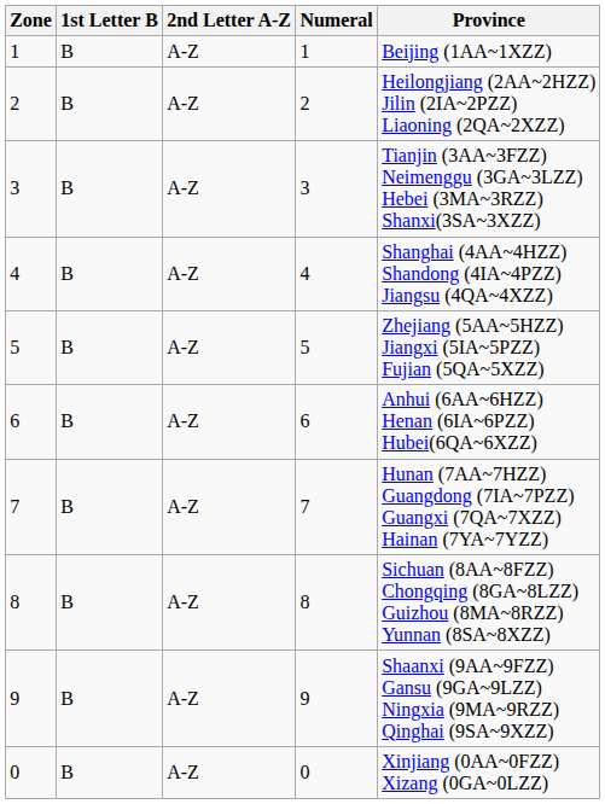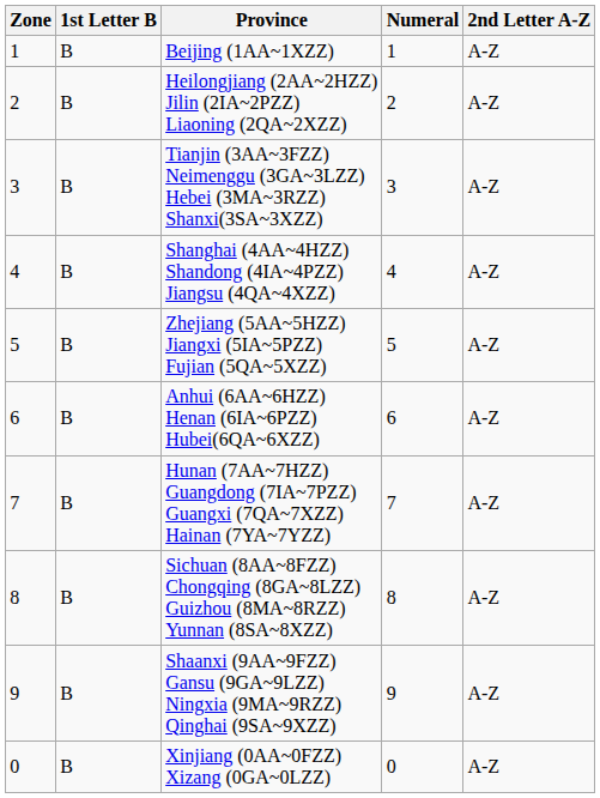columns swapped: 2nd Letter A-Z <-> Province
